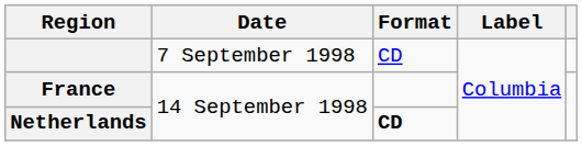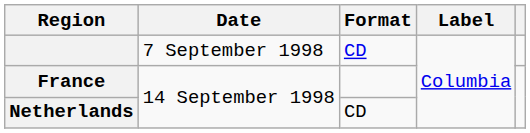Netherlands | Format: bold -> normal
